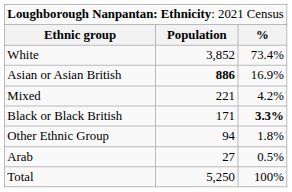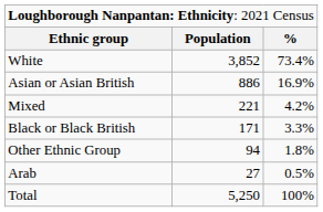Asian or Asian British | column 2: bold -> normal
Black or Black British | column 3: bold -> normal
